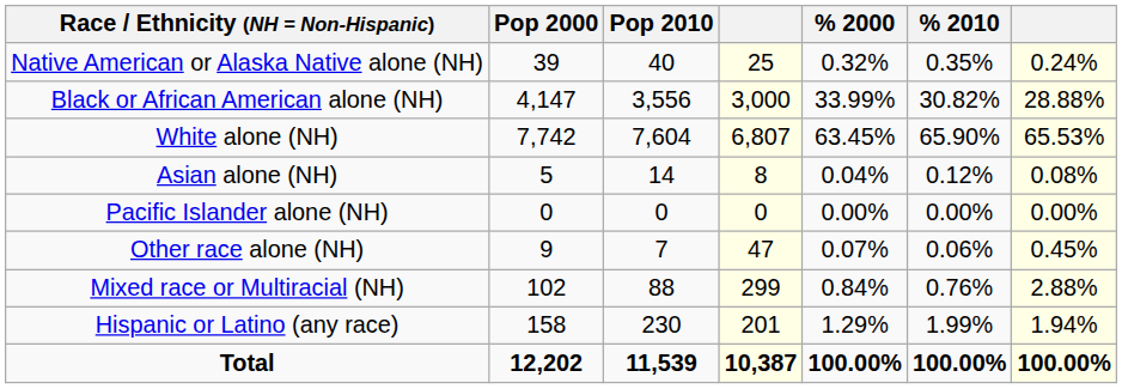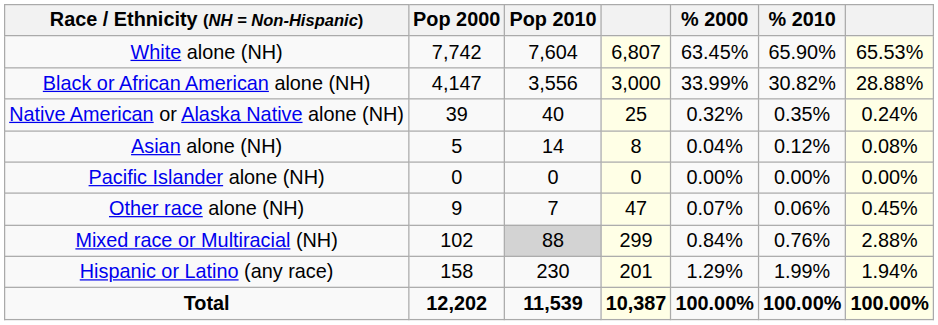rows swapped: White alone (NH) <-> Native American or Alaska Native alone (NH)
Mixed race or Multiracial (NH) | Pop 2010: no background -> lightgrey background
